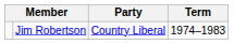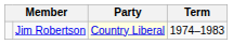Jim Robertson | Party: no background -> lightyellow background
